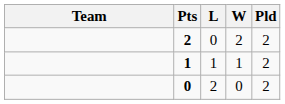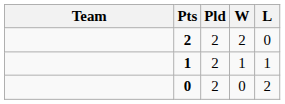columns swapped: Pld <-> L
